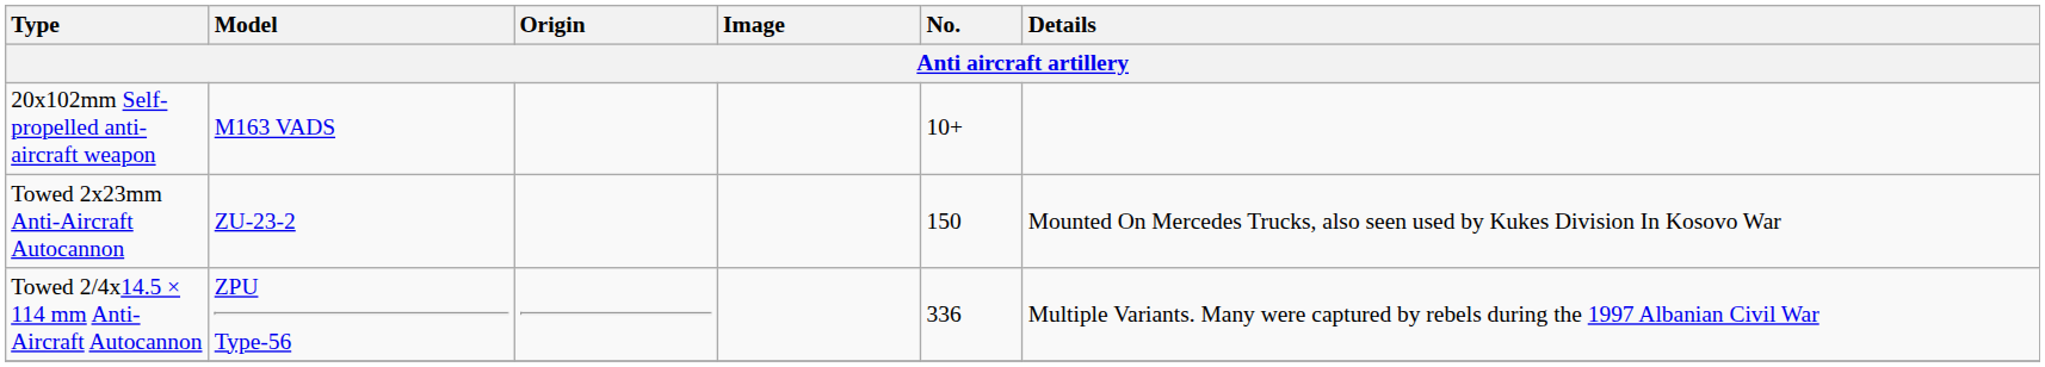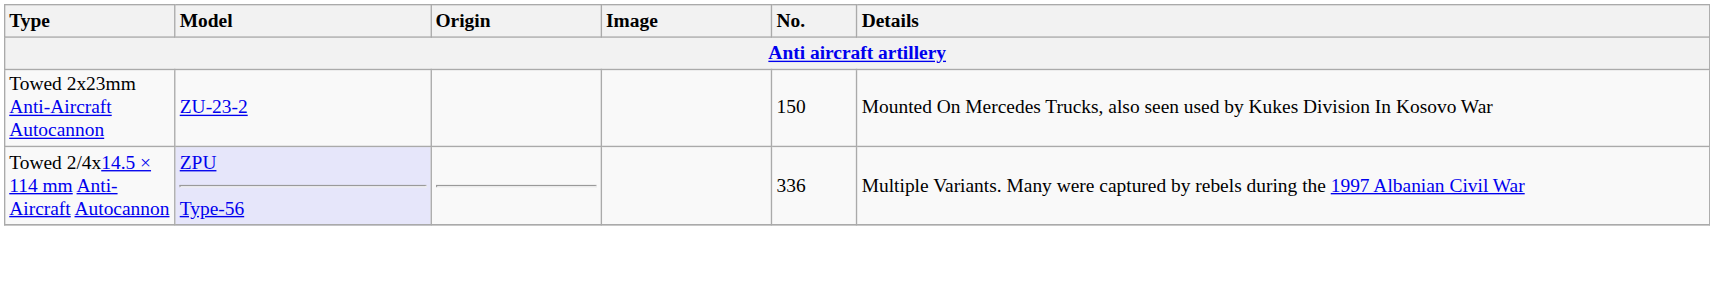- row: 20x102mm Self-propelled anti-aircraft weapon | M163 VADS | 10+
Towed 2/4x14.5 × 114 mm Anti-Aircraft Autocannon | Model: no background -> lavender background
